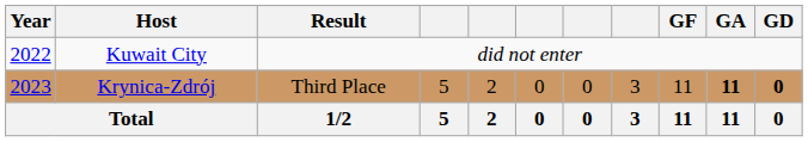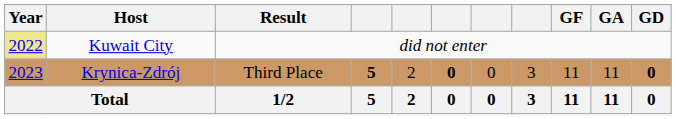Kuwait City | Year: no background -> khaki background
Krynica-Zdrój | column 4: normal -> bold
Krynica-Zdrój | column 6: normal -> bold
Krynica-Zdrój | GA: bold -> normal
